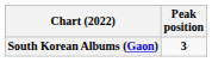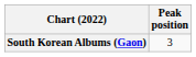South Korean Albums (Gaon) | Peak position: bold -> normal
